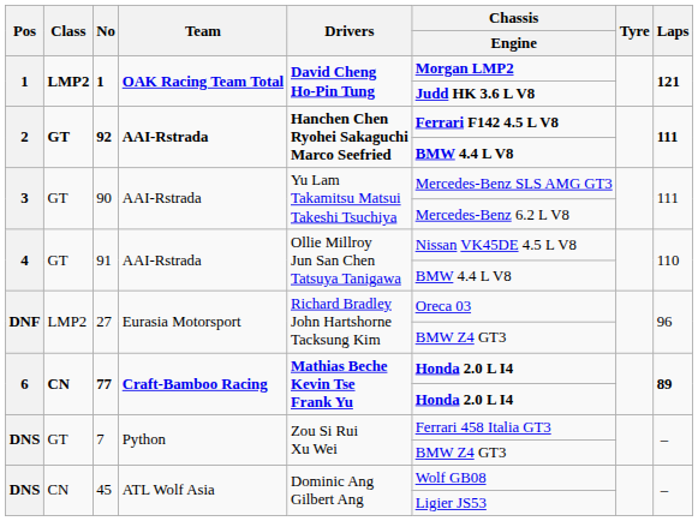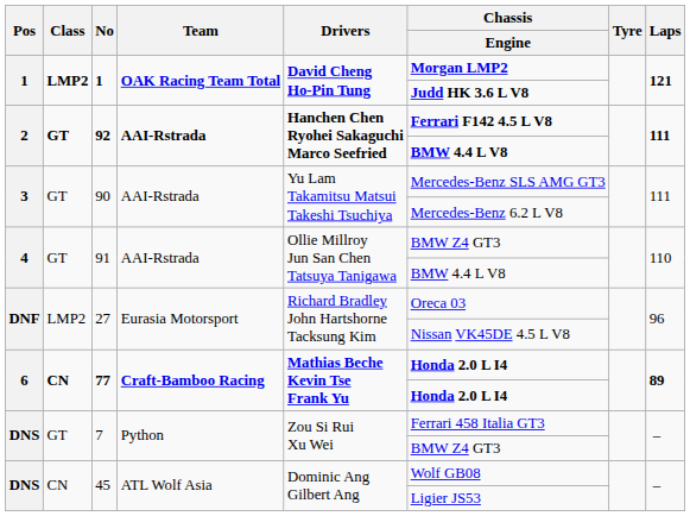row 9 | Chassis / Engine: Nissan VK45DE 4.5 L V8 -> BMW Z4 GT3
row 12 | Chassis / Engine: BMW Z4 GT3 -> Nissan VK45DE 4.5 L V8
